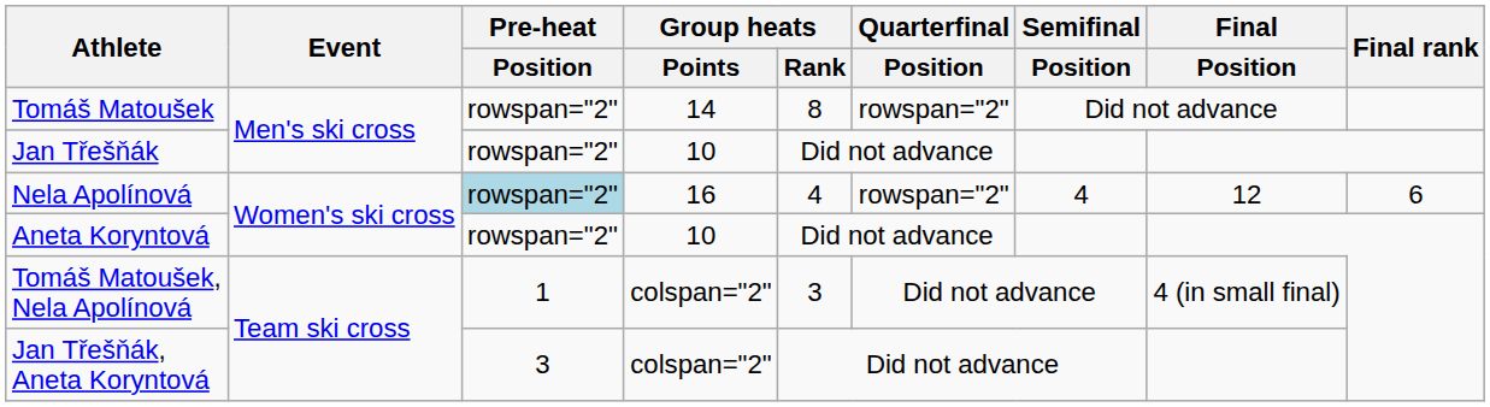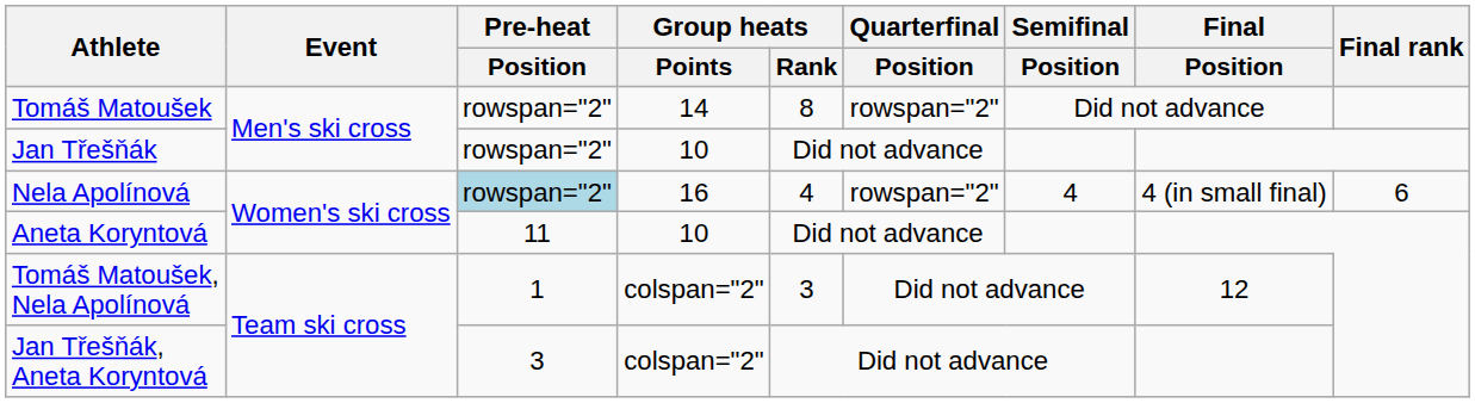Nela Apolínová | Final / Position: 12 -> 4 (in small final)
Aneta Koryntová | Pre-heat / Position: rowspan="2" -> 11
Tomáš Matoušek, Nela Apolínová | Final / Position: 4 (in small final) -> 12
